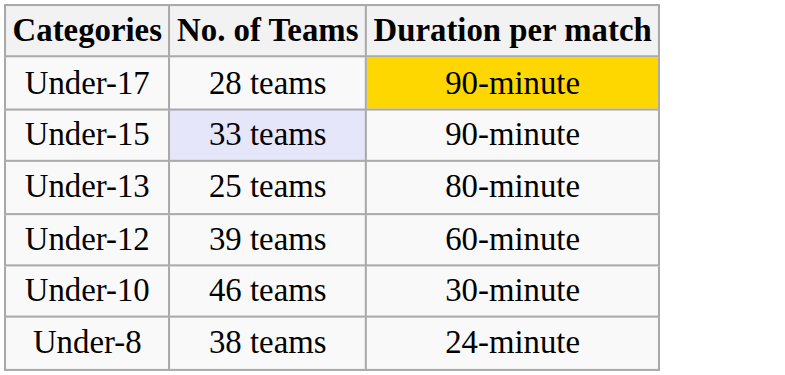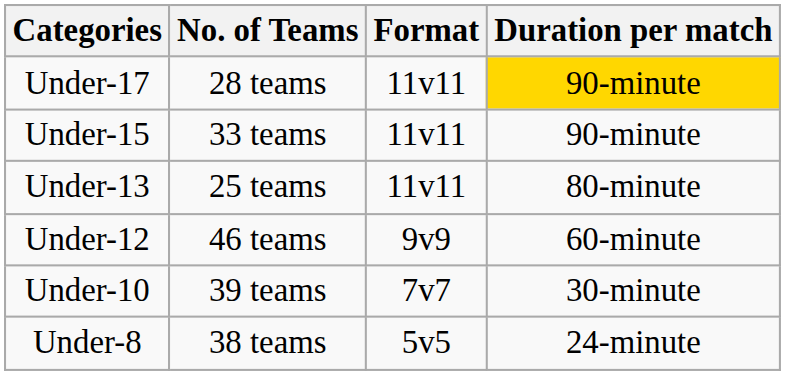+ column: Format | 11v11 | 11v11 | 11v11 | 9v9 | 7v7 | 5v5
Under-15 | No. of Teams: lavender background -> no background
Under-12 | No. of Teams: 39 teams -> 46 teams
Under-10 | No. of Teams: 46 teams -> 39 teams
